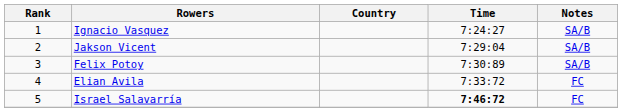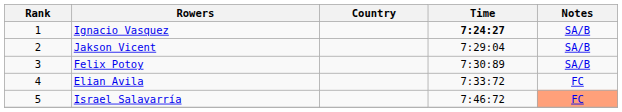Ignacio Vasquez | Time: normal -> bold
Israel Salavarría | Time: bold -> normal
Israel Salavarría | Notes: no background -> lightsalmon background
